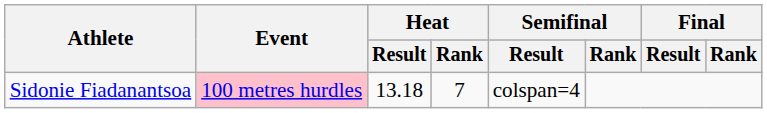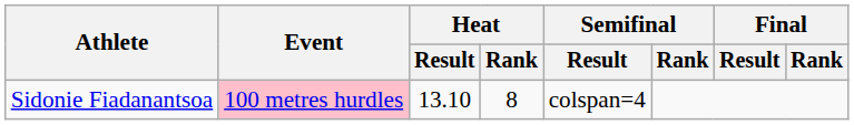Sidonie Fiadanantsoa | Heat / Result: 13.18 -> 13.10
Sidonie Fiadanantsoa | Heat / Rank: 7 -> 8
